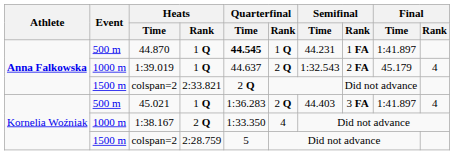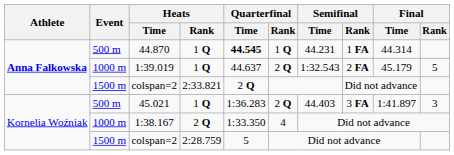44.870 | Final / Time: 1:41.897 -> 44.314
1:39.019 | Final / Rank: 4 -> 5
45.021 | Final / Rank: 4 -> 3
